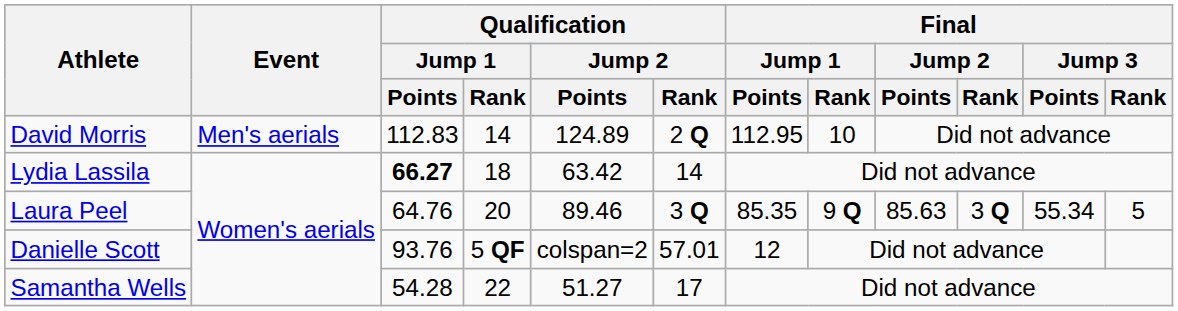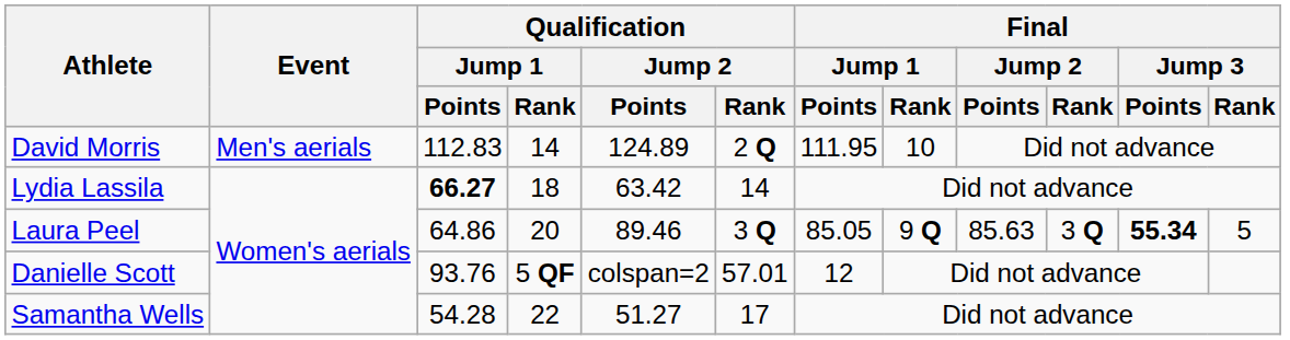David Morris | Final / Jump 1 / Points: 112.95 -> 111.95
Laura Peel | Qualification / Jump 1 / Points: 64.76 -> 64.86
Laura Peel | Final / Jump 1 / Points: 85.35 -> 85.05
Laura Peel | Final / Jump 3 / Points: normal -> bold
